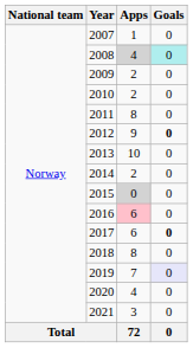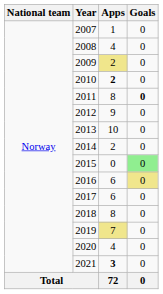2008 | Apps: lightgrey background -> no background
2008 | Goals: paleturquoise background -> no background
2009 | Apps: no background -> khaki background
2010 | Apps: normal -> bold
2011 | Goals: normal -> bold
2012 | Goals: bold -> normal
2015 | Apps: lightgrey background -> no background
2015 | Goals: no background -> lightgreen background
2016 | Apps: pink background -> no background
2016 | Goals: no background -> khaki background
2017 | Goals: bold -> normal
2019 | Apps: no background -> khaki background
2019 | Goals: lavender background -> no background
2021 | Apps: normal -> bold
